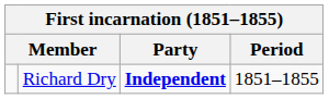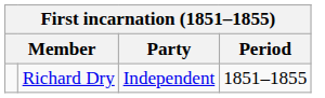Richard Dry | Party: bold -> normal
